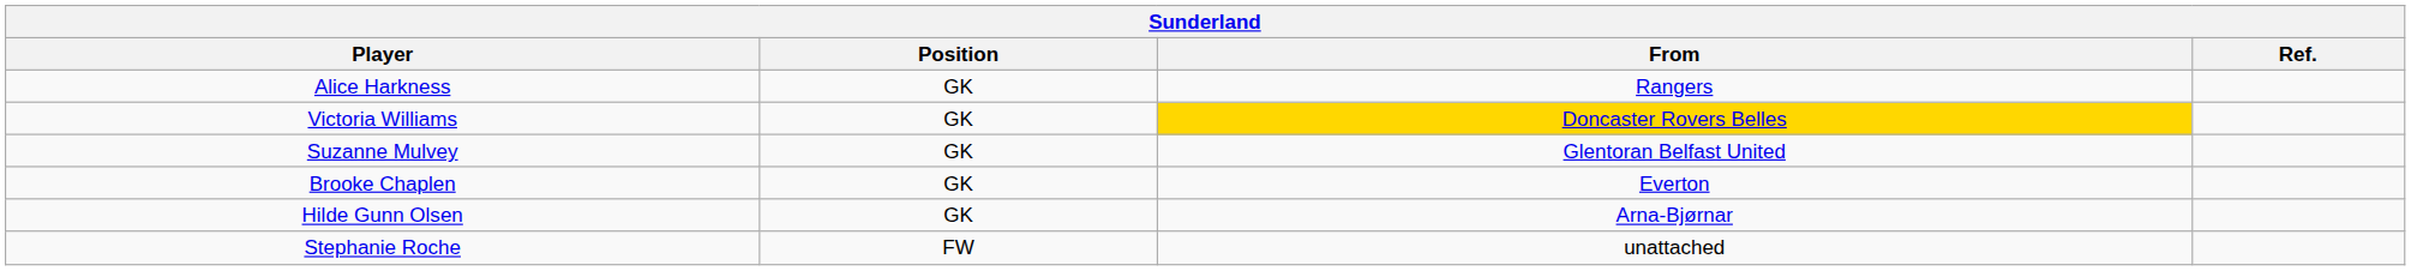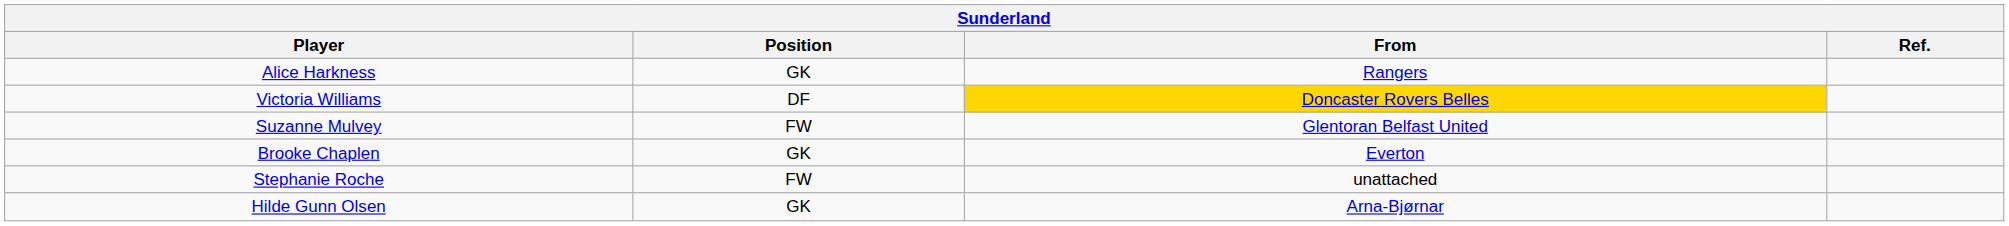Victoria Williams | Position: GK -> DF
Suzanne Mulvey | Position: GK -> FW
rows swapped: Stephanie Roche <-> Hilde Gunn Olsen
